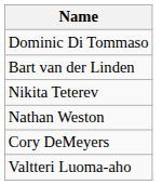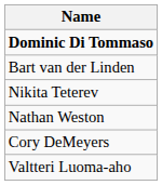row 2 | column 1: normal -> bold
